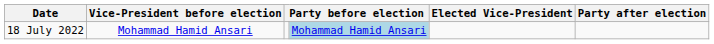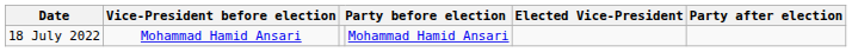18 July 2022 | column 4: lightblue background -> no background
